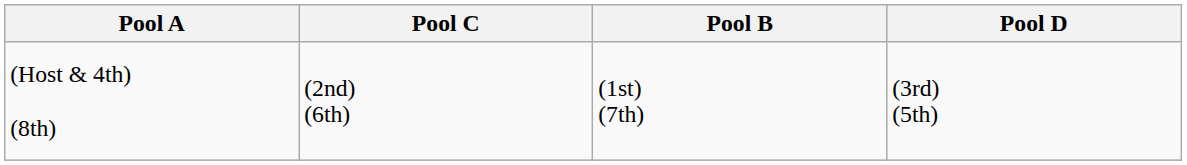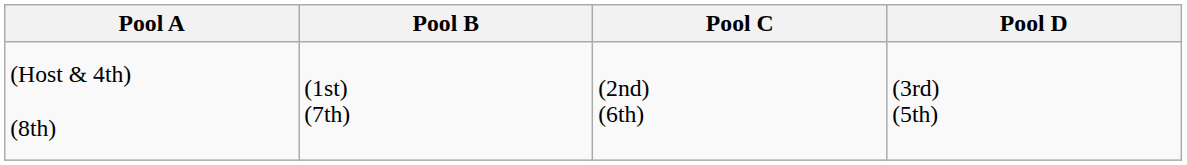columns swapped: Pool B <-> Pool C
